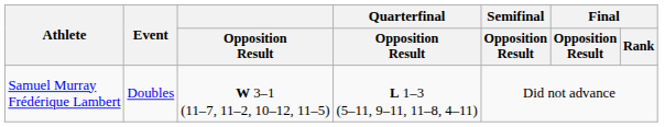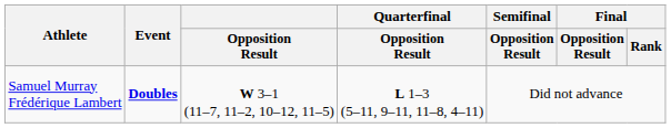Samuel Murray Frédérique Lambert | Event: normal -> bold
